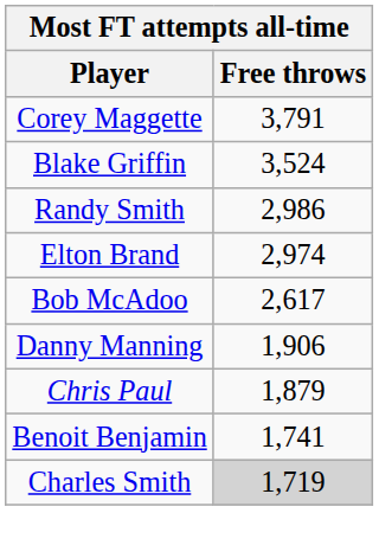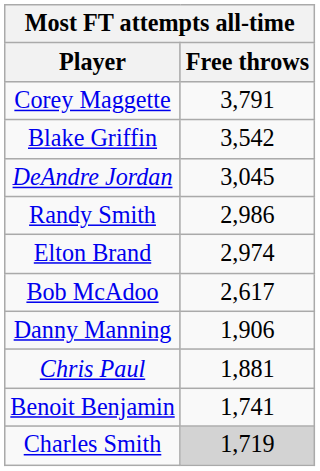Blake Griffin | Free throws: 3,524 -> 3,542
+ row: DeAndre Jordan | 3,045
Chris Paul | Free throws: 1,879 -> 1,881
